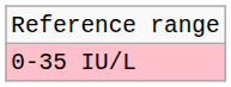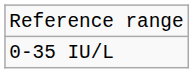row 2 | column 1: pink background -> no background
